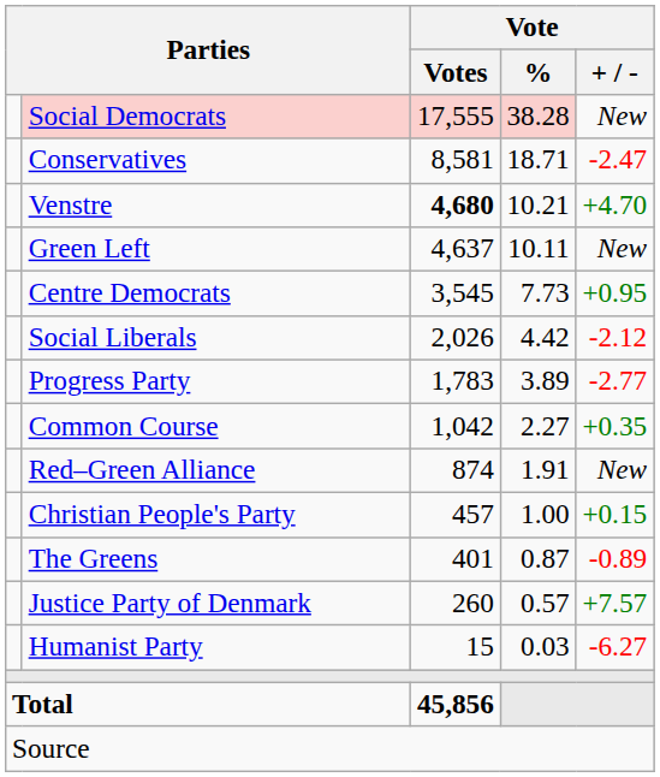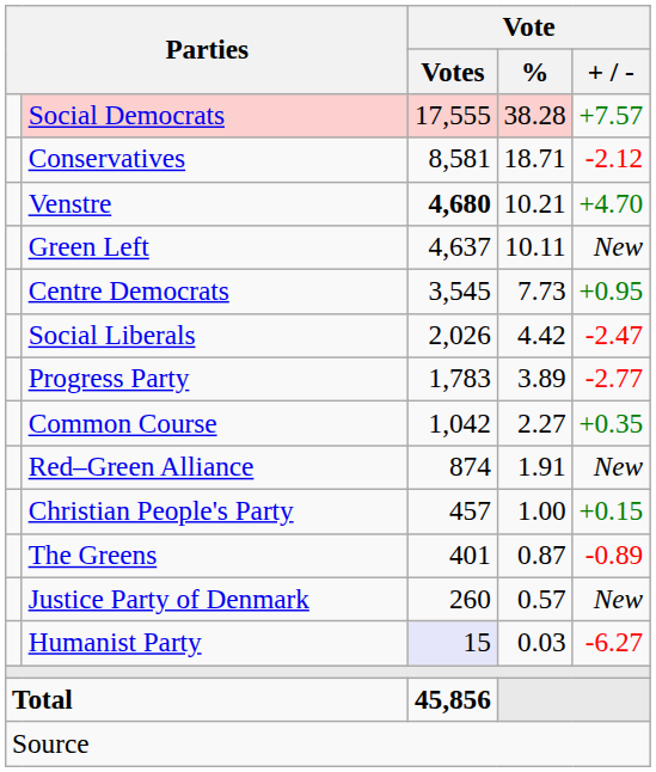Social Democrats | Vote / + / -: New -> +7.57
Conservatives | Vote / + / -: -2.47 -> -2.12
Social Liberals | Vote / + / -: -2.12 -> -2.47
Justice Party of Denmark | Vote / + / -: +7.57 -> New
Humanist Party | Vote / Votes: no background -> lavender background
